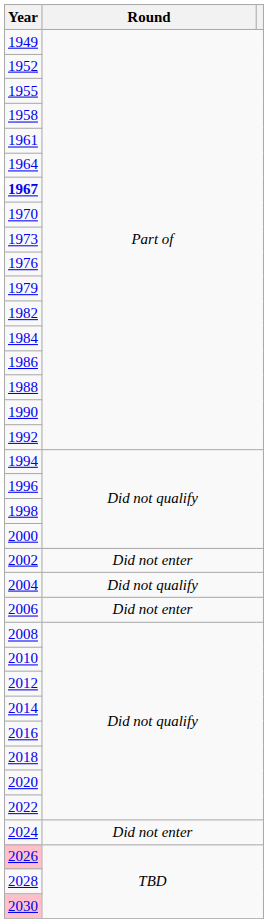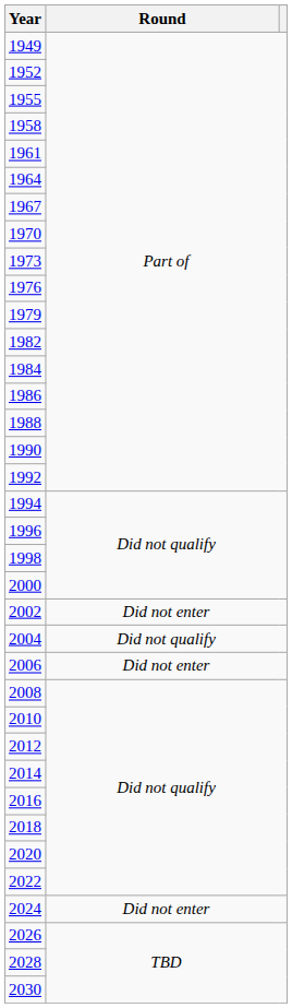1967 | Year: bold -> normal
2026 | Year: pink background -> no background
2030 | Year: pink background -> no background
